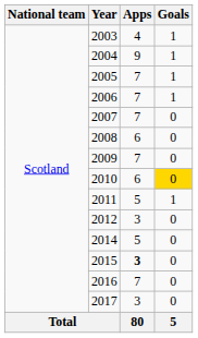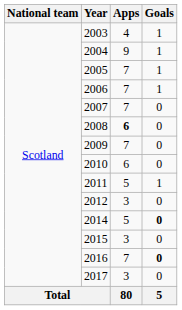2008 | Apps: normal -> bold
2010 | Goals: gold background -> no background
2014 | Goals: normal -> bold
2015 | Apps: bold -> normal
2016 | Goals: normal -> bold
